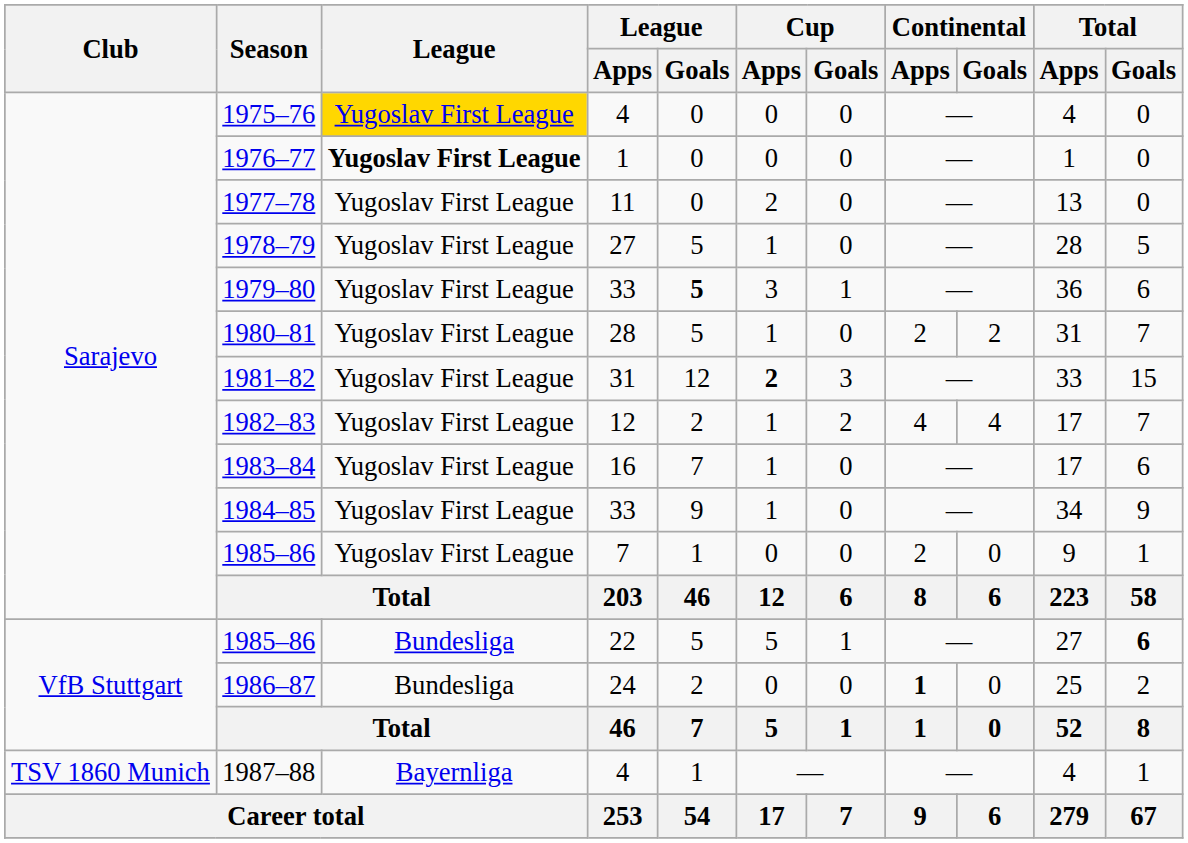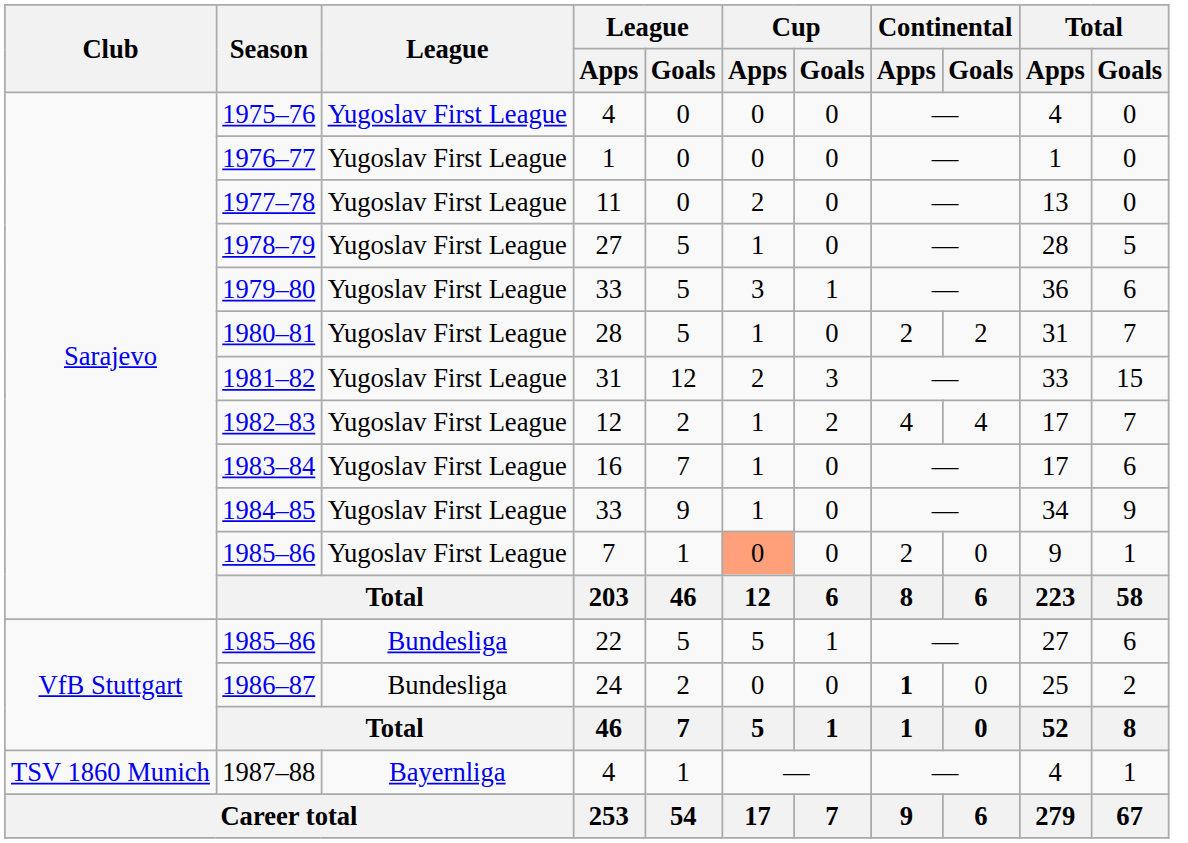1975–76 | League: gold background -> no background
1976–77 | League: bold -> normal
1979–80 | League / Goals: bold -> normal
1981–82 | Cup / Apps: bold -> normal
1985–86 / 7 | Cup / Apps: no background -> lightsalmon background
1985–86 / 22 | Total / Goals: bold -> normal
